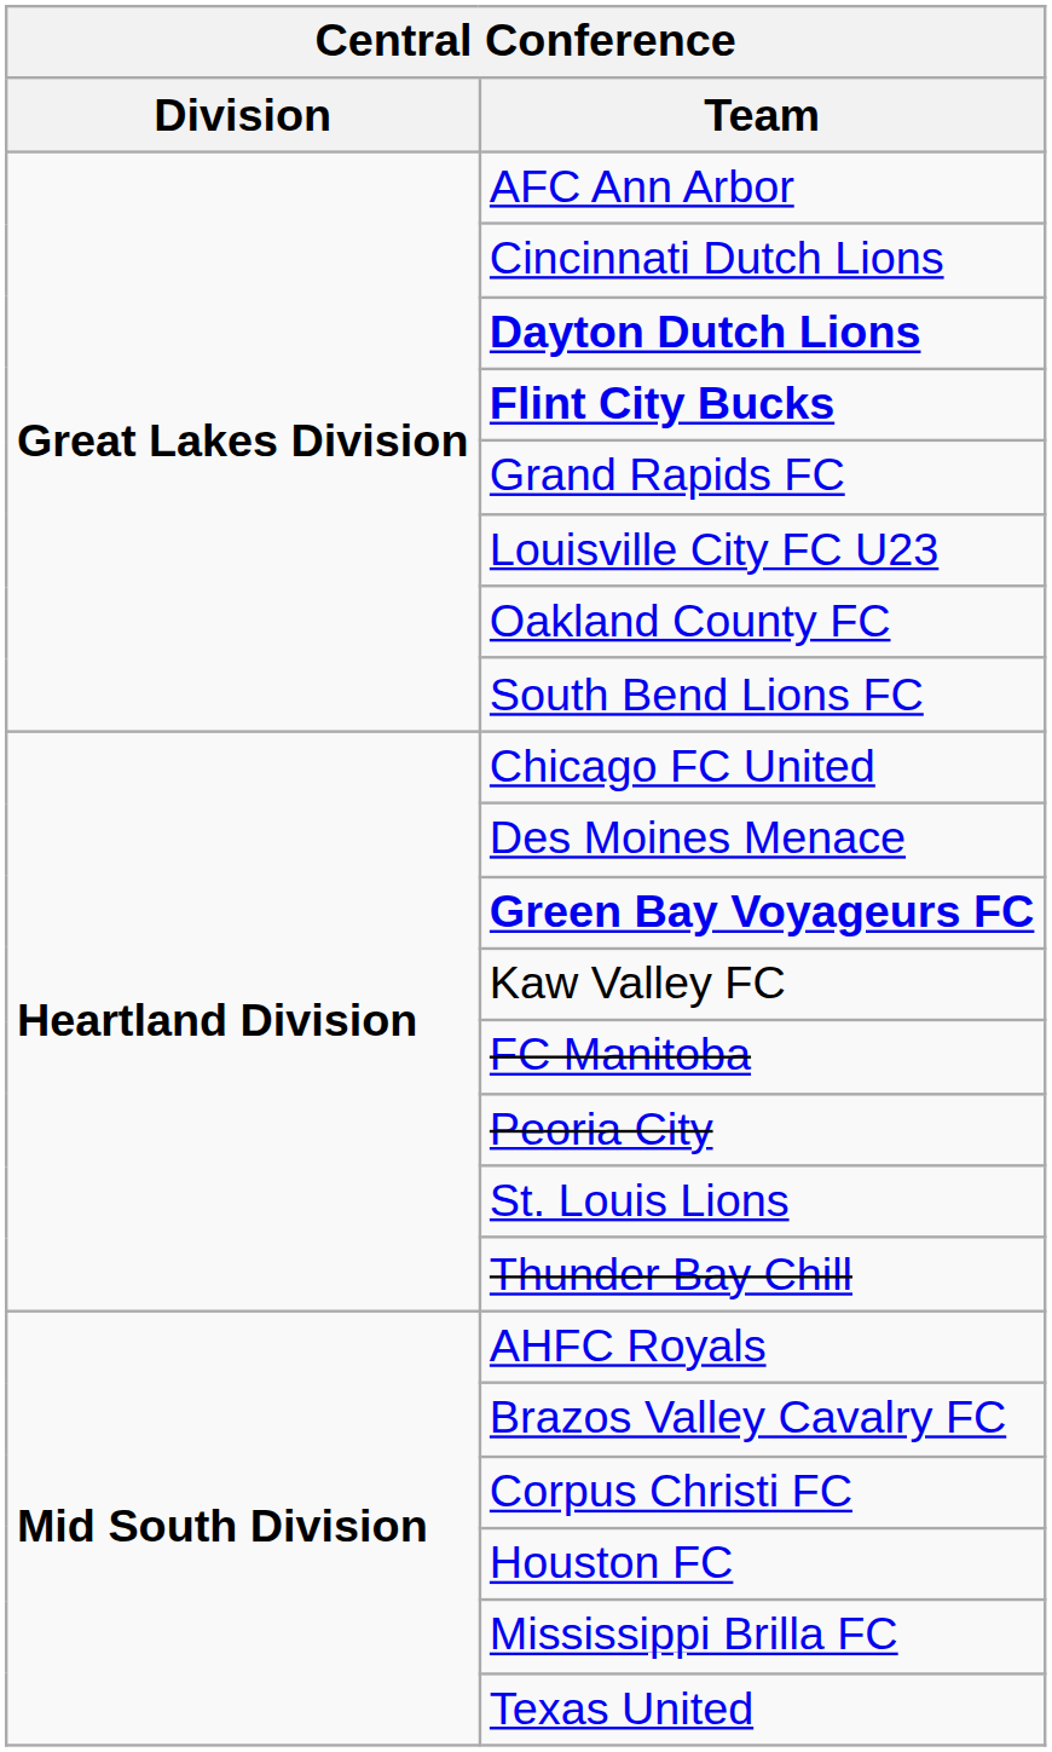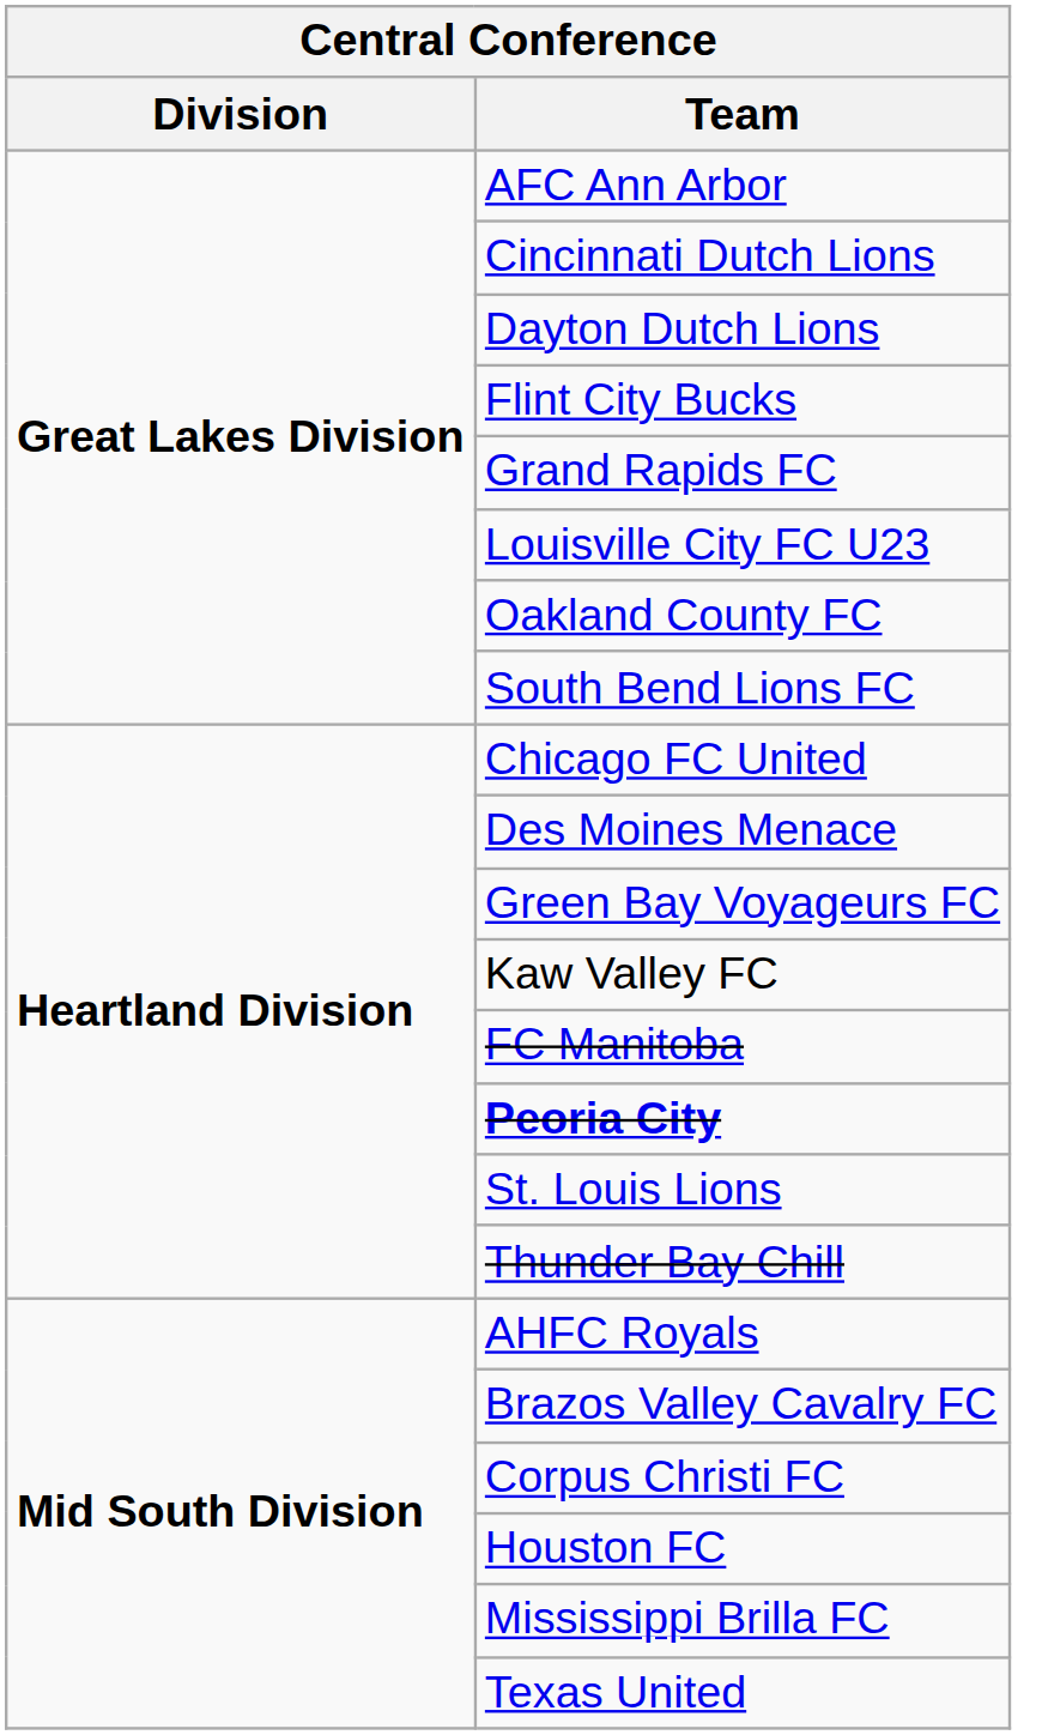Dayton Dutch Lions | Team: bold -> normal
Flint City Bucks | Team: bold -> normal
Green Bay Voyageurs FC | Team: bold -> normal
Peoria City | Team: normal -> bold
